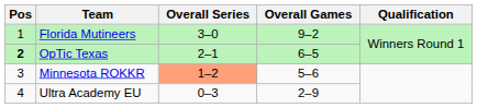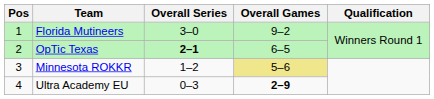OpTic Texas | Pos: bold -> normal
OpTic Texas | Overall Series: normal -> bold
Minnesota ROKKR | Overall Series: lightsalmon background -> no background
Minnesota ROKKR | Overall Games: no background -> khaki background
Ultra Academy EU | Overall Games: normal -> bold
